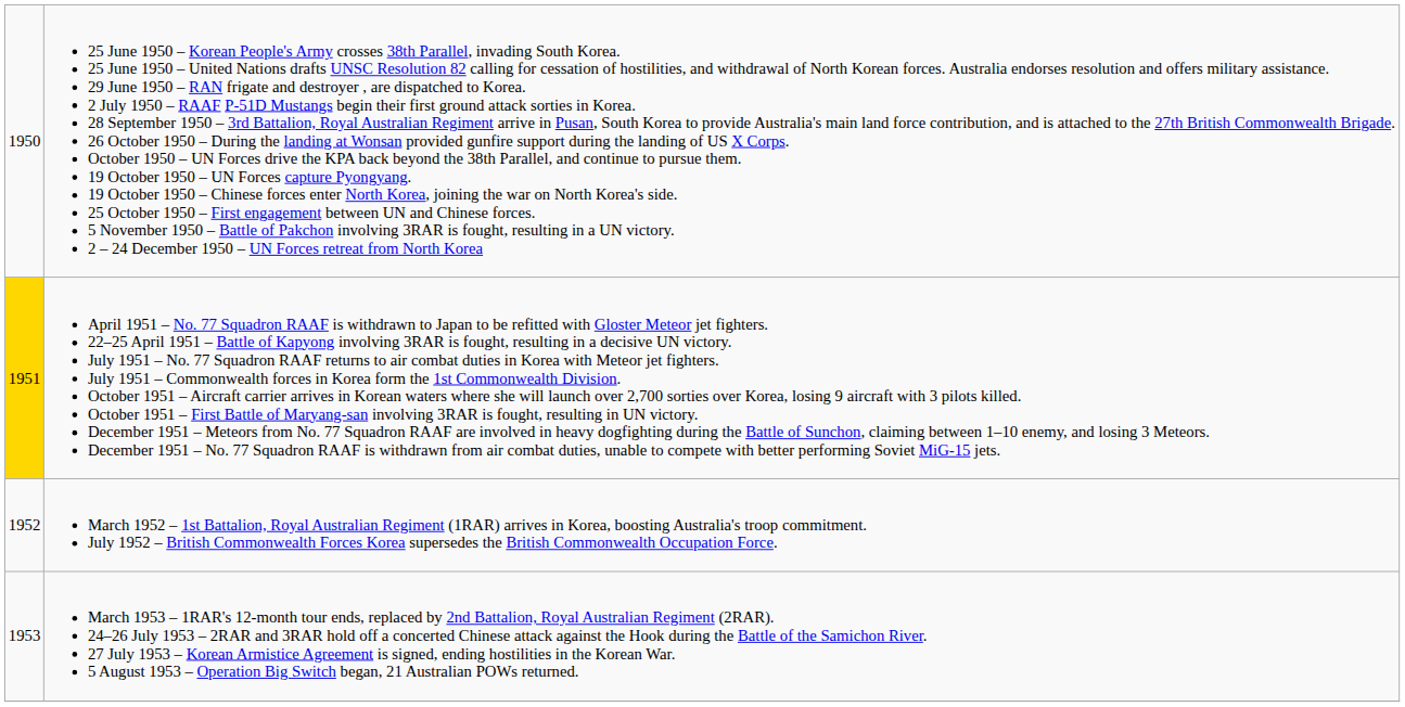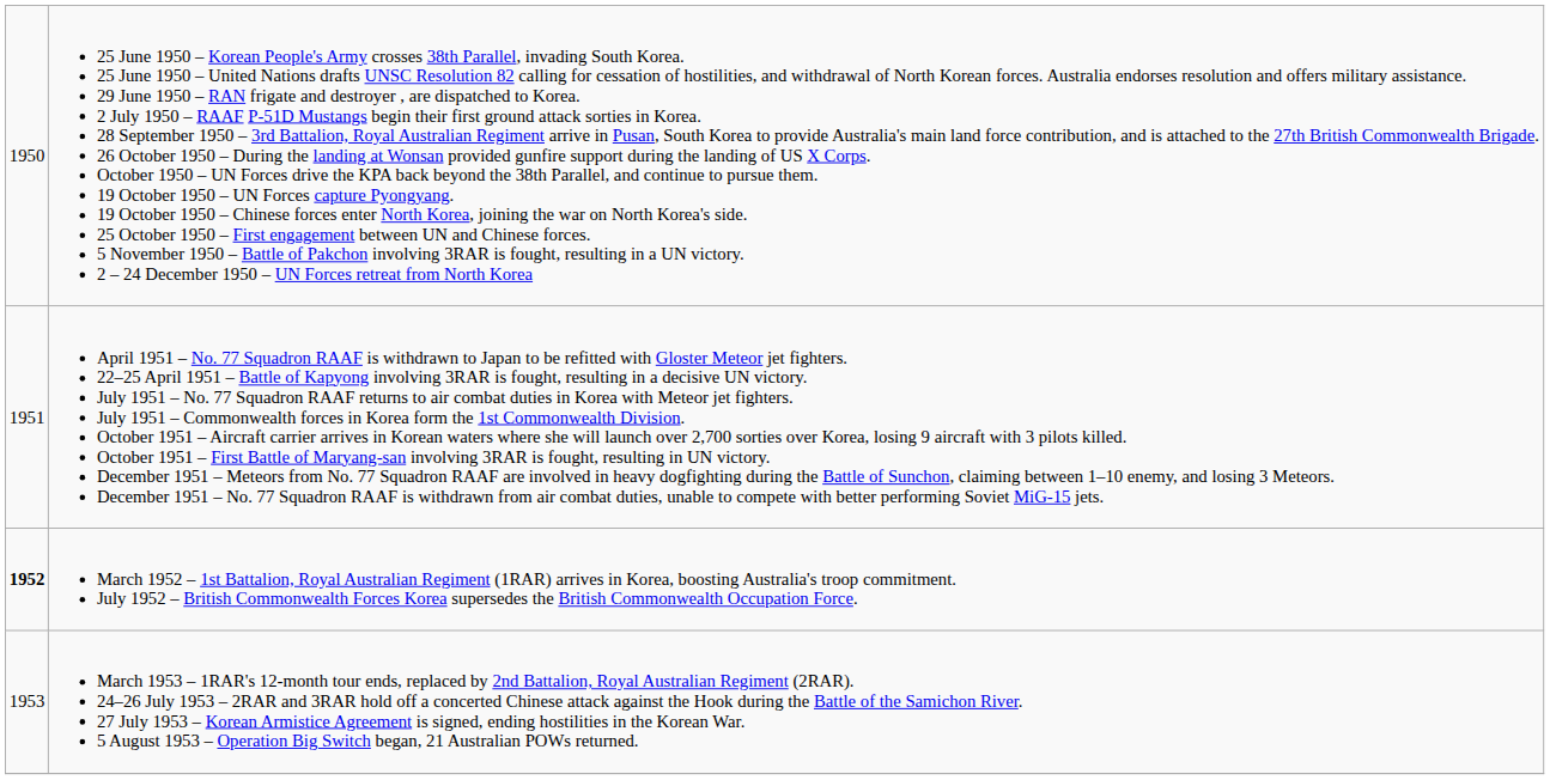row 2 | column 1: gold background -> no background
row 3 | column 1: normal -> bold
